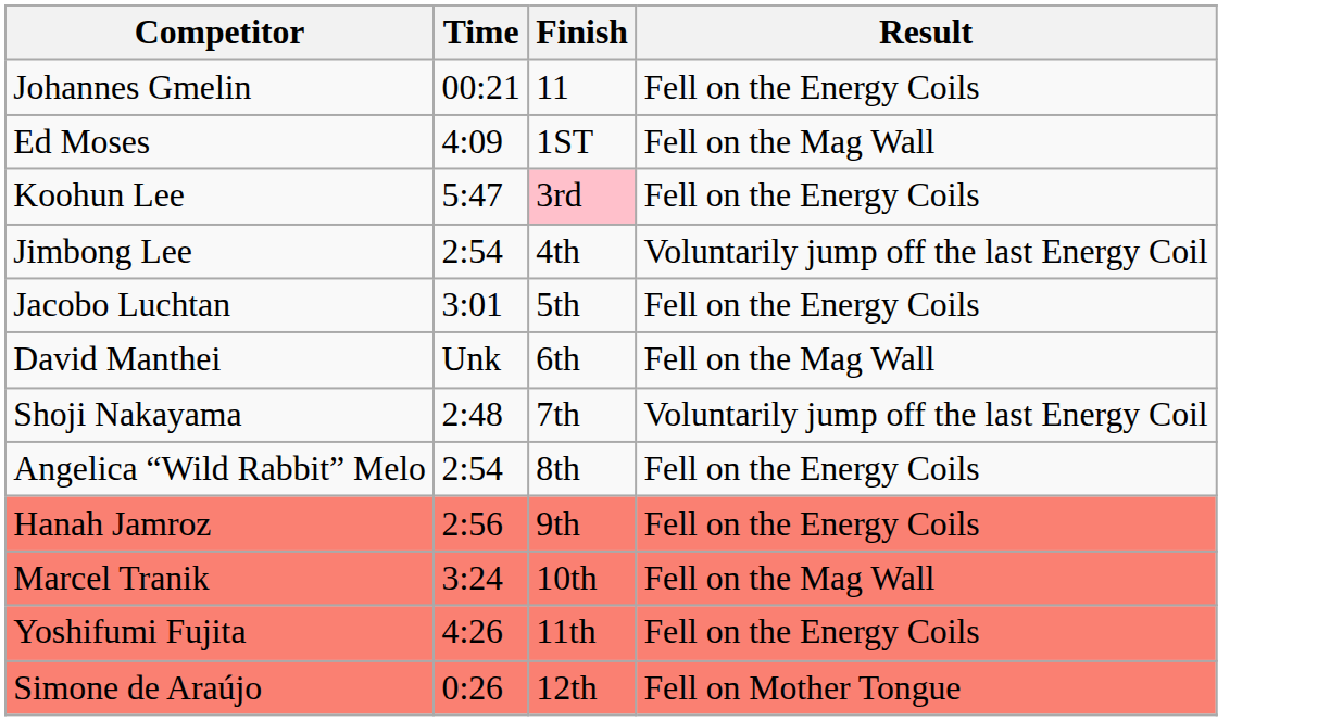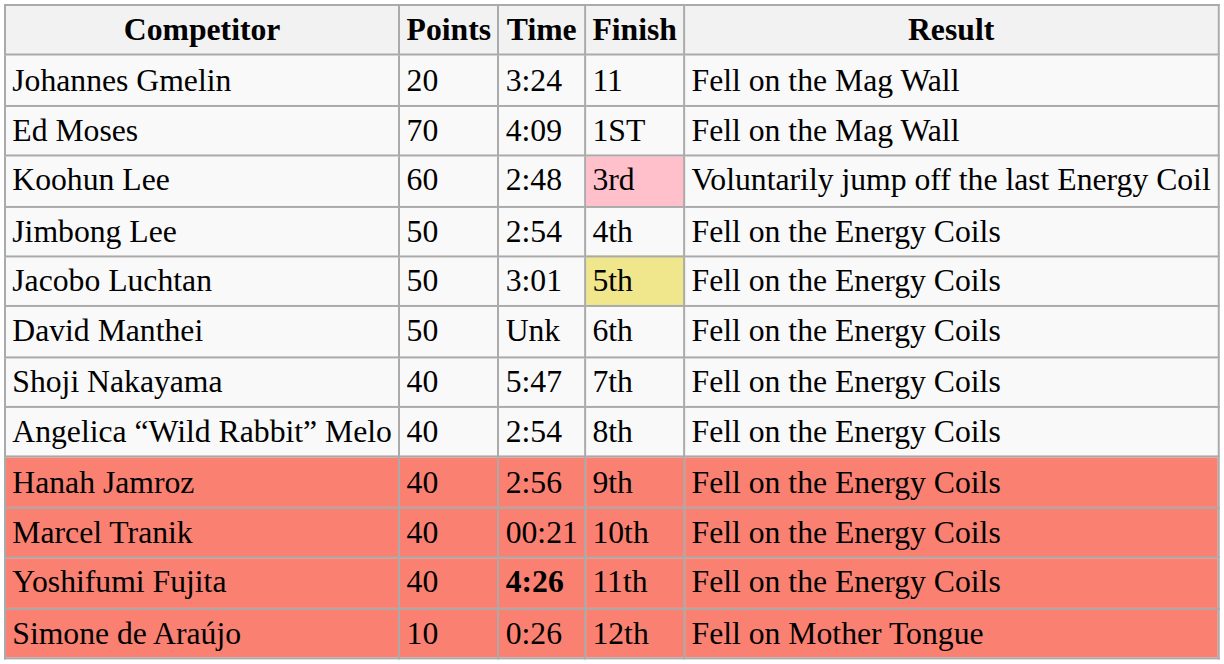+ column: Points | 20 | 70 | 60 | 50 | 50 | 50 | 40 | 40 | 40 | 40 | 40 | 10
Johannes Gmelin | Time: 00:21 -> 3:24
Johannes Gmelin | Result: Fell on the Energy Coils -> Fell on the Mag Wall
Koohun Lee | Time: 5:47 -> 2:48
Koohun Lee | Result: Fell on the Energy Coils -> Voluntarily jump off the last Energy Coil
Jimbong Lee | Result: Voluntarily jump off the last Energy Coil -> Fell on the Energy Coils
Jacobo Luchtan | Finish: no background -> khaki background
David Manthei | Result: Fell on the Mag Wall -> Fell on the Energy Coils
Shoji Nakayama | Time: 2:48 -> 5:47
Shoji Nakayama | Result: Voluntarily jump off the last Energy Coil -> Fell on the Energy Coils
Marcel Tranik | Time: 3:24 -> 00:21
Marcel Tranik | Result: Fell on the Mag Wall -> Fell on the Energy Coils
Yoshifumi Fujita | Time: normal -> bold
